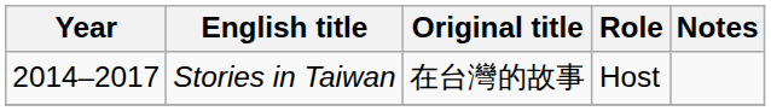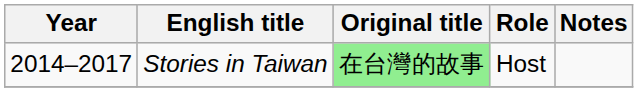Stories in Taiwan | Original title: no background -> lightgreen background
